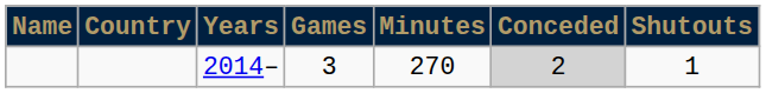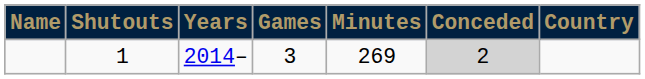columns swapped: Country <-> Shutouts
row 2 | Minutes: 270 -> 269
